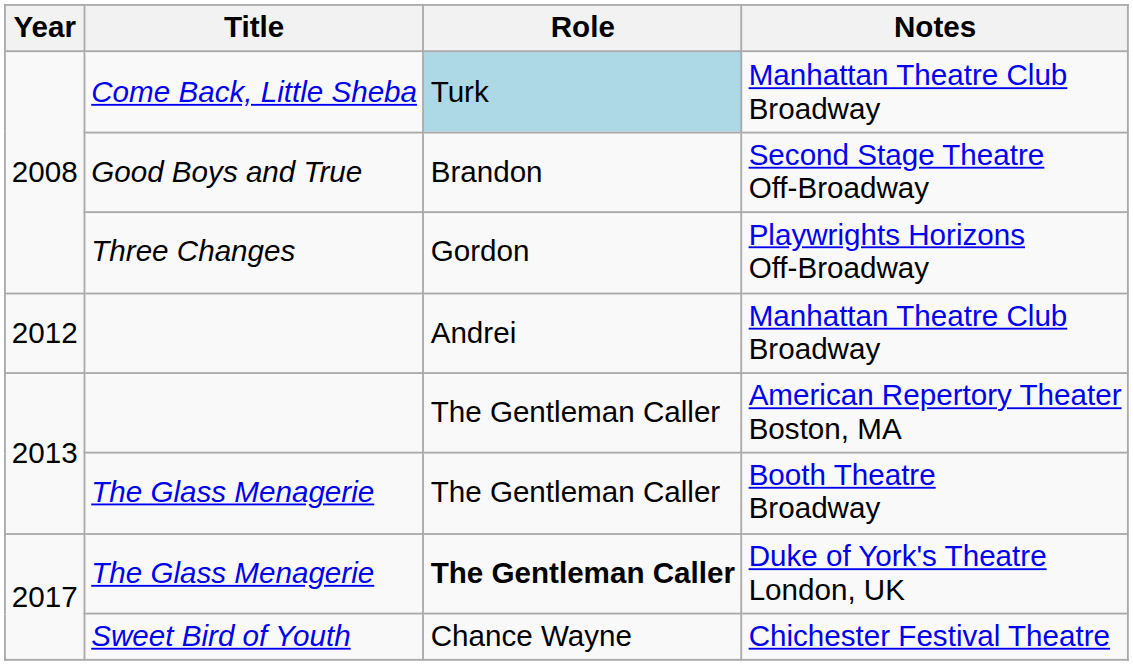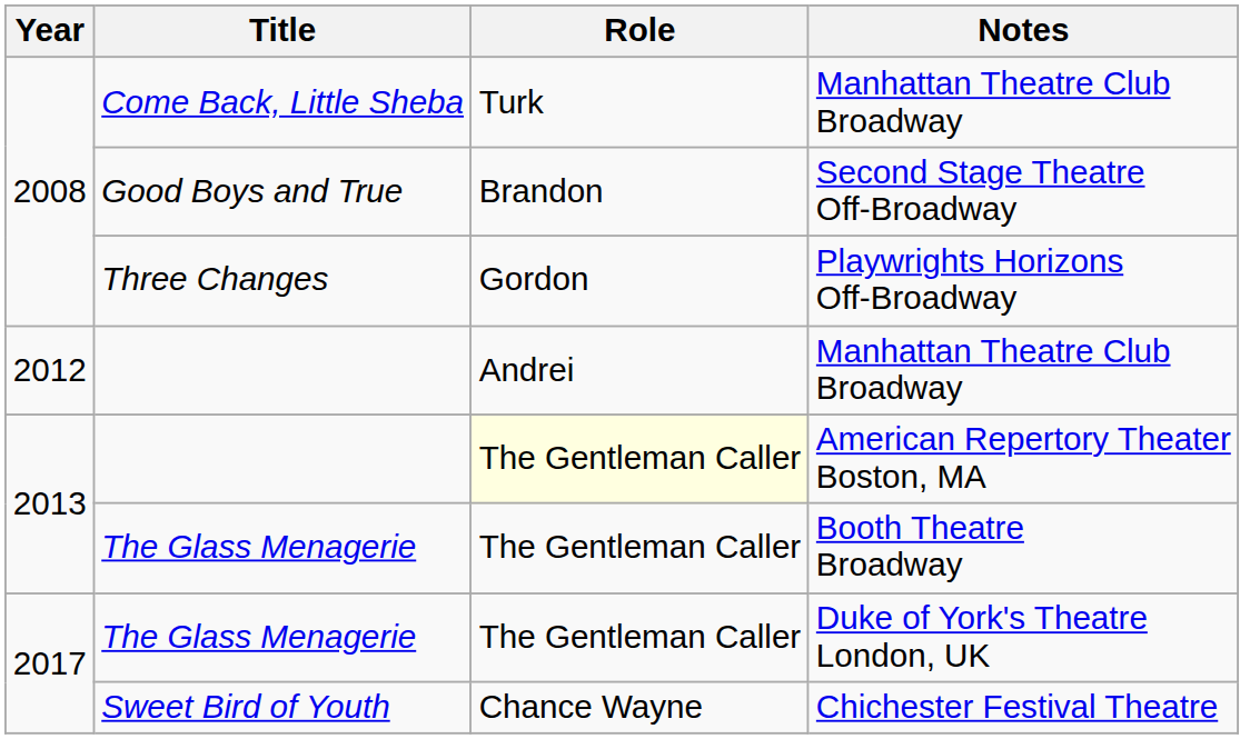Come Back, Little Sheba / Manhattan Theatre Club Broadway | Role: lightblue background -> no background
American Repertory Theater Boston, MA | Role: no background -> lightyellow background
Duke of York's Theatre London, UK | Role: bold -> normal
